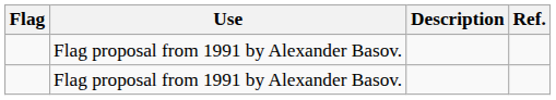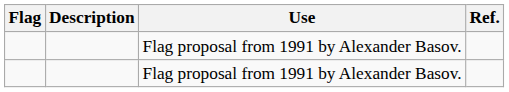columns swapped: Use <-> Description
